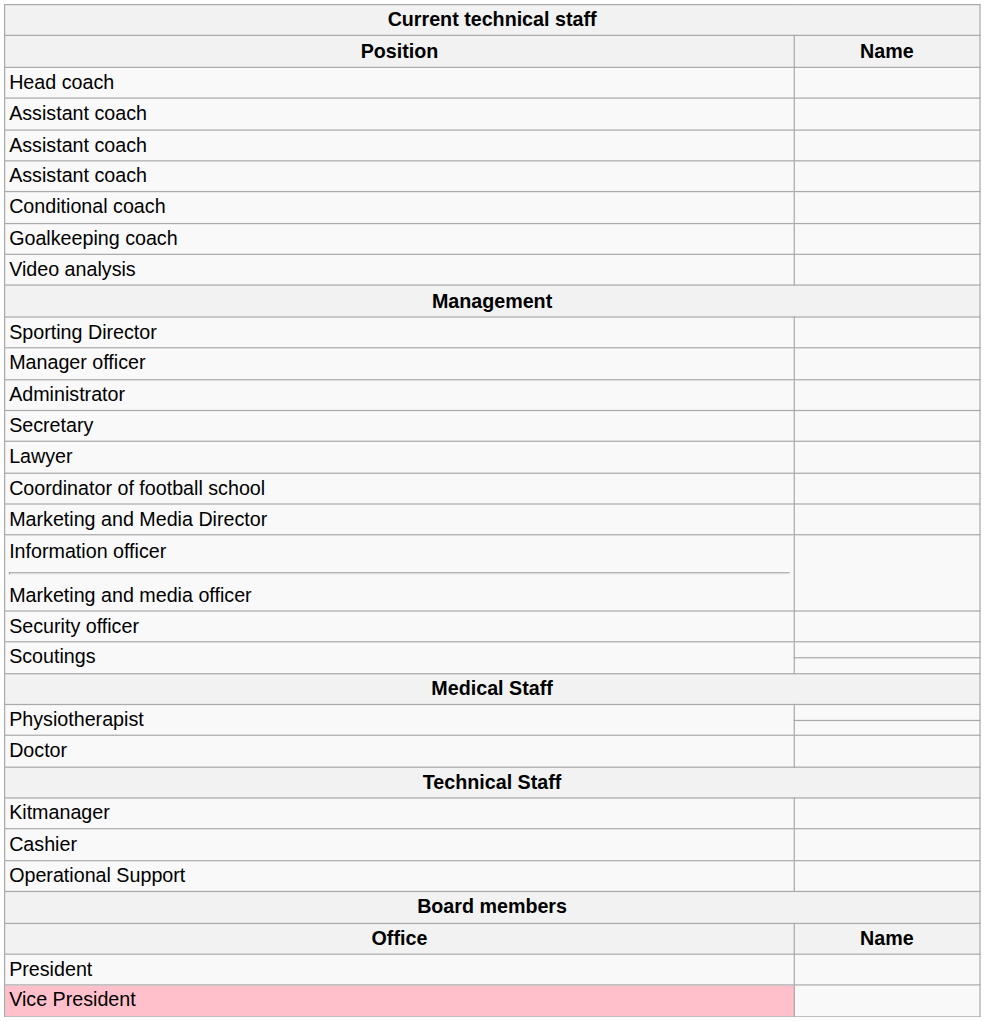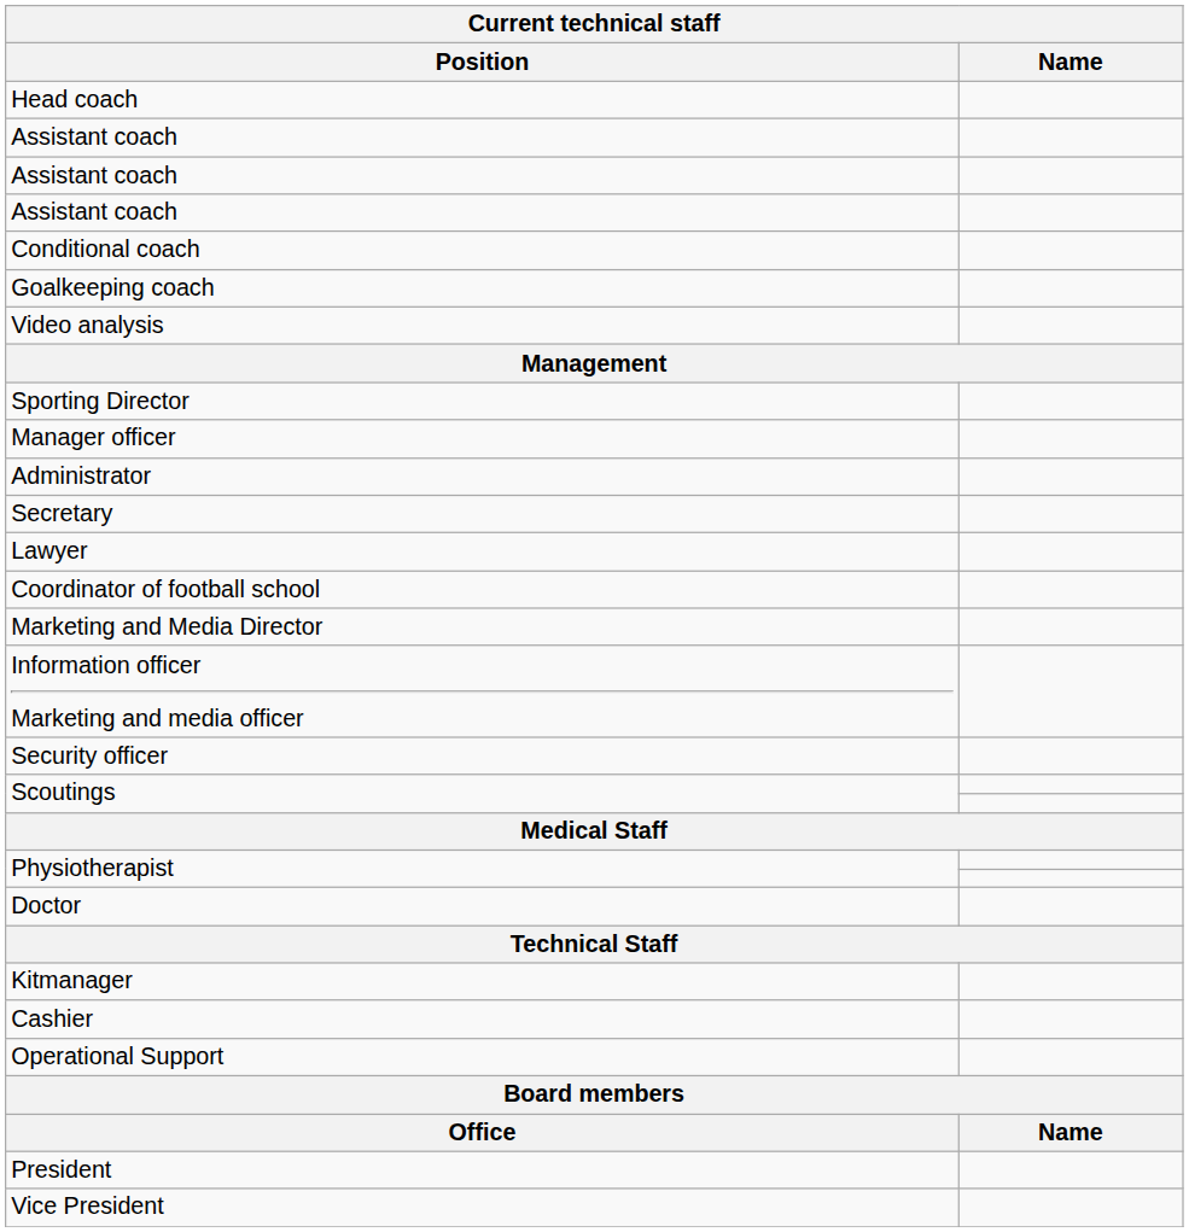Vice President | Current technical staff / Position: pink background -> no background
